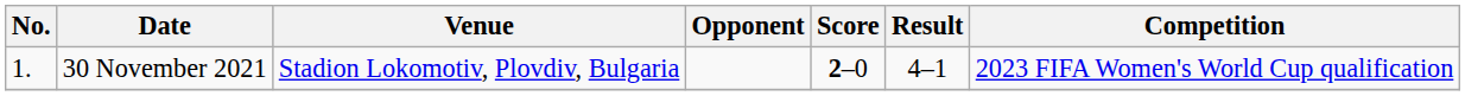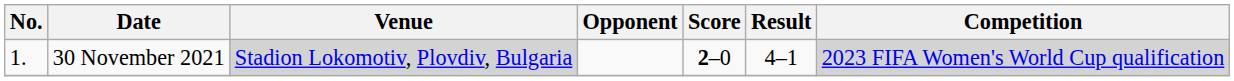30 November 2021 | Venue: no background -> lightgrey background
30 November 2021 | Competition: no background -> lightgrey background
